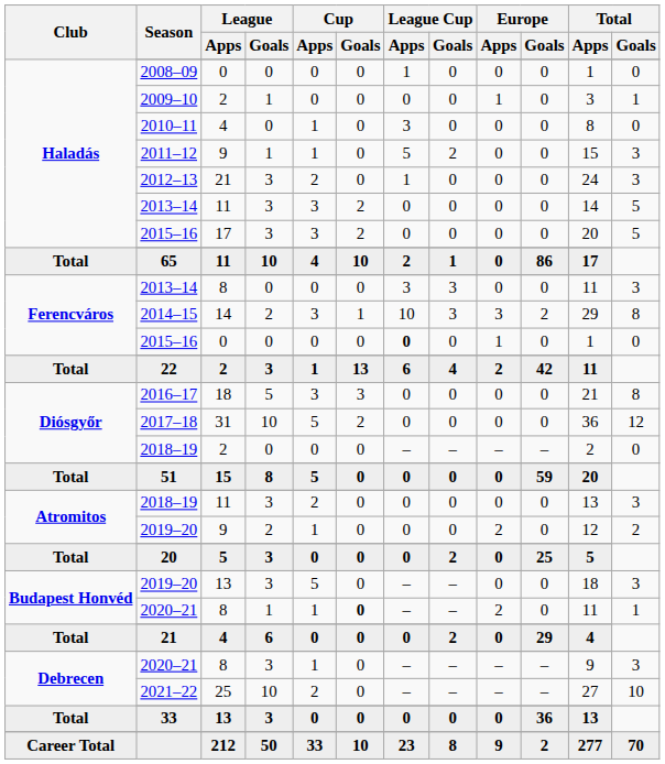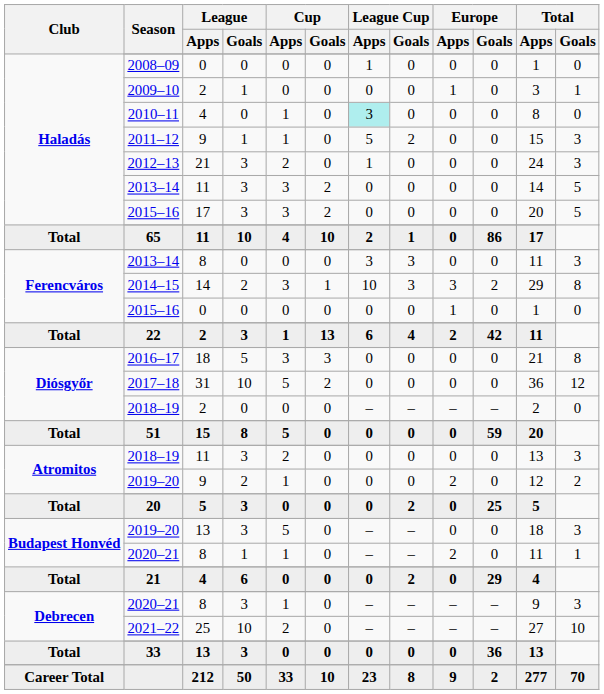2010–11 | League Cup / Apps: no background -> paleturquoise background
Ferencváros / 2015–16 | League Cup / Apps: bold -> normal
Budapest Honvéd / 2020–21 | Cup / Goals: bold -> normal
